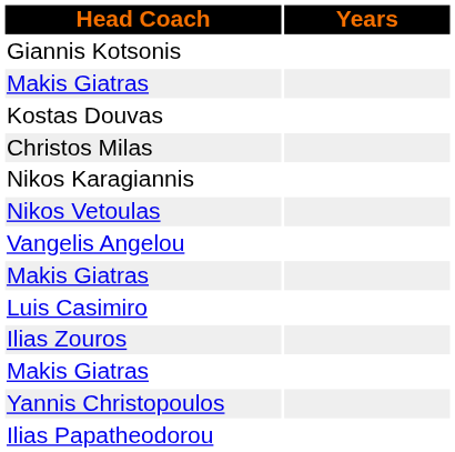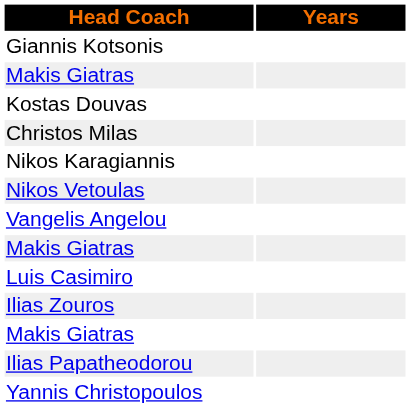row 13 | Head Coach: Yannis Christopoulos -> Ilias Papatheodorou
row 14 | Head Coach: Ilias Papatheodorou -> Yannis Christopoulos
